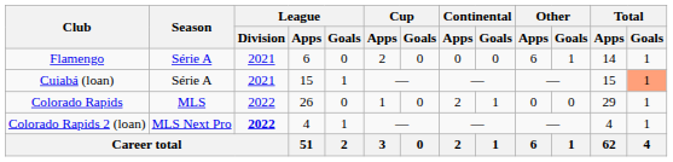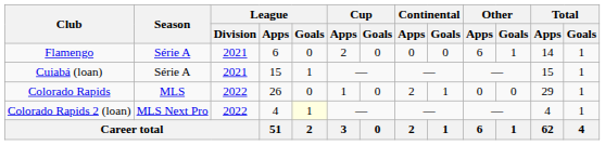Cuiabá (loan) | Total / Goals: lightsalmon background -> no background
Colorado Rapids 2 (loan) | League / Division: bold -> normal
Colorado Rapids 2 (loan) | League / Goals: no background -> lightyellow background
